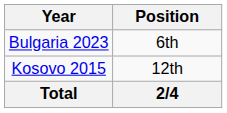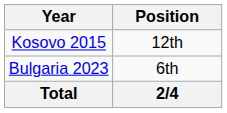rows swapped: Kosovo 2015 <-> Bulgaria 2023
